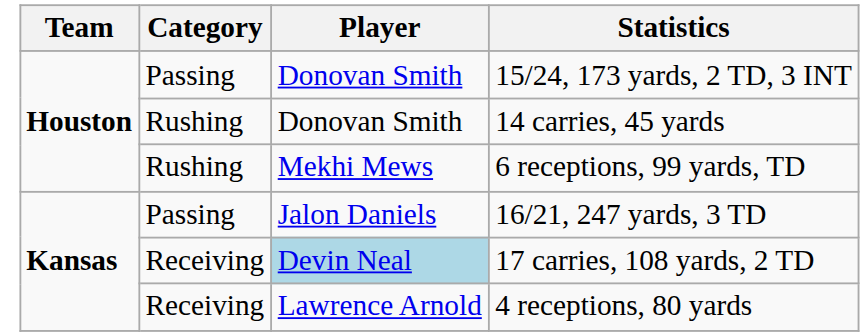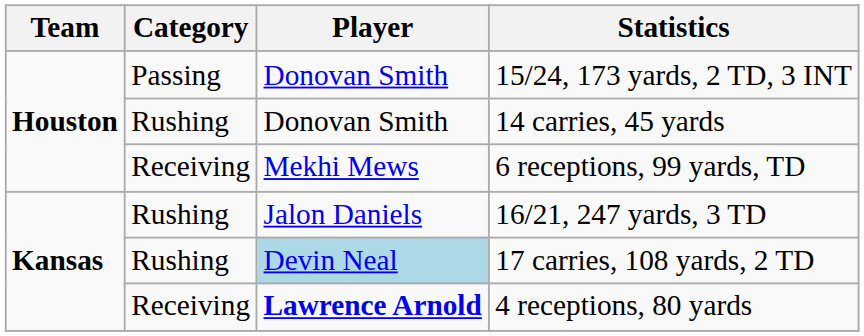6 receptions, 99 yards, TD | Category: Rushing -> Receiving
16/21, 247 yards, 3 TD | Category: Passing -> Rushing
17 carries, 108 yards, 2 TD | Category: Receiving -> Rushing
4 receptions, 80 yards | Player: normal -> bold
